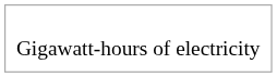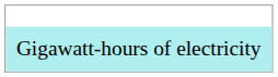row 1 | column 1: no background -> paleturquoise background
